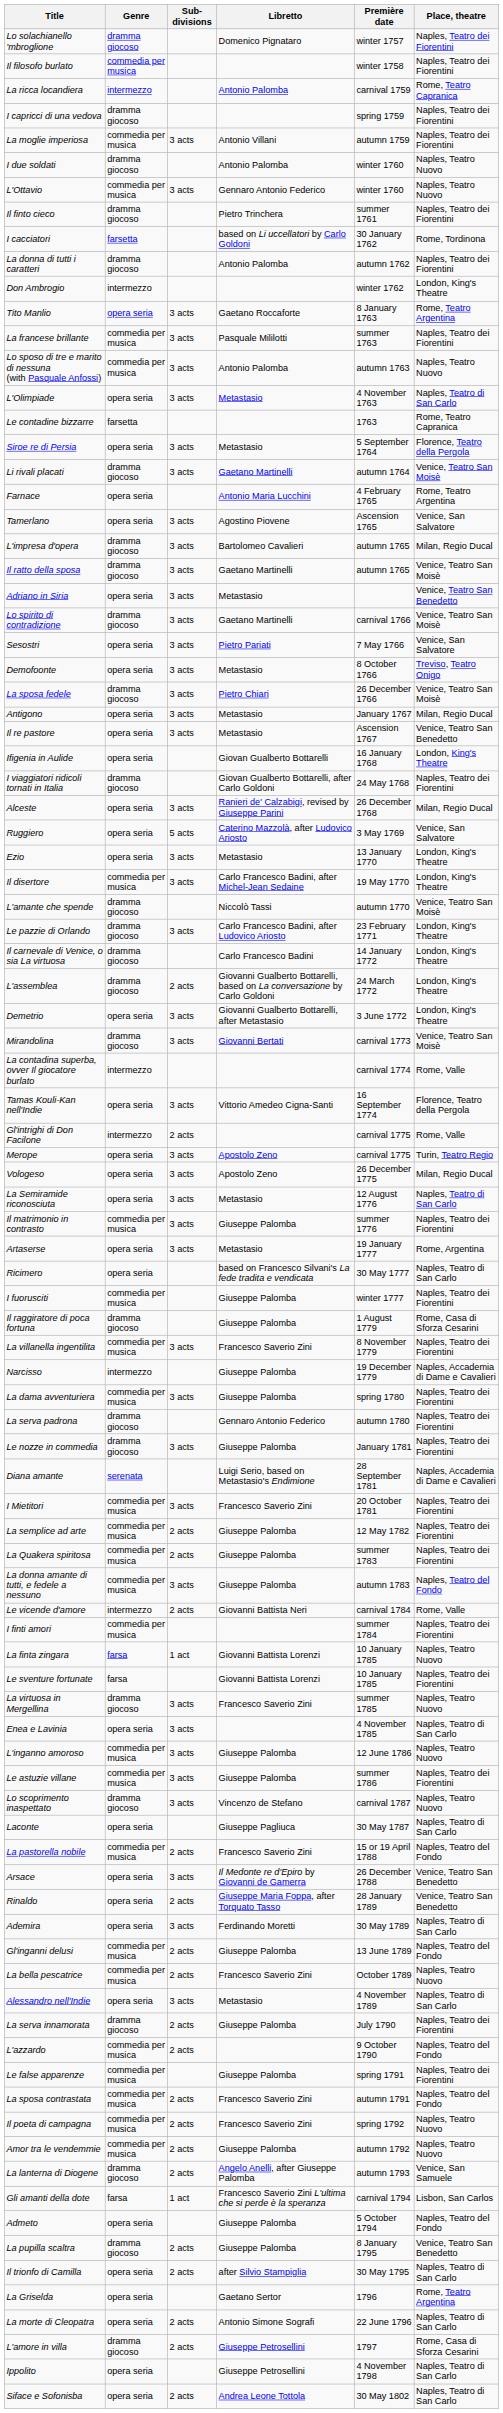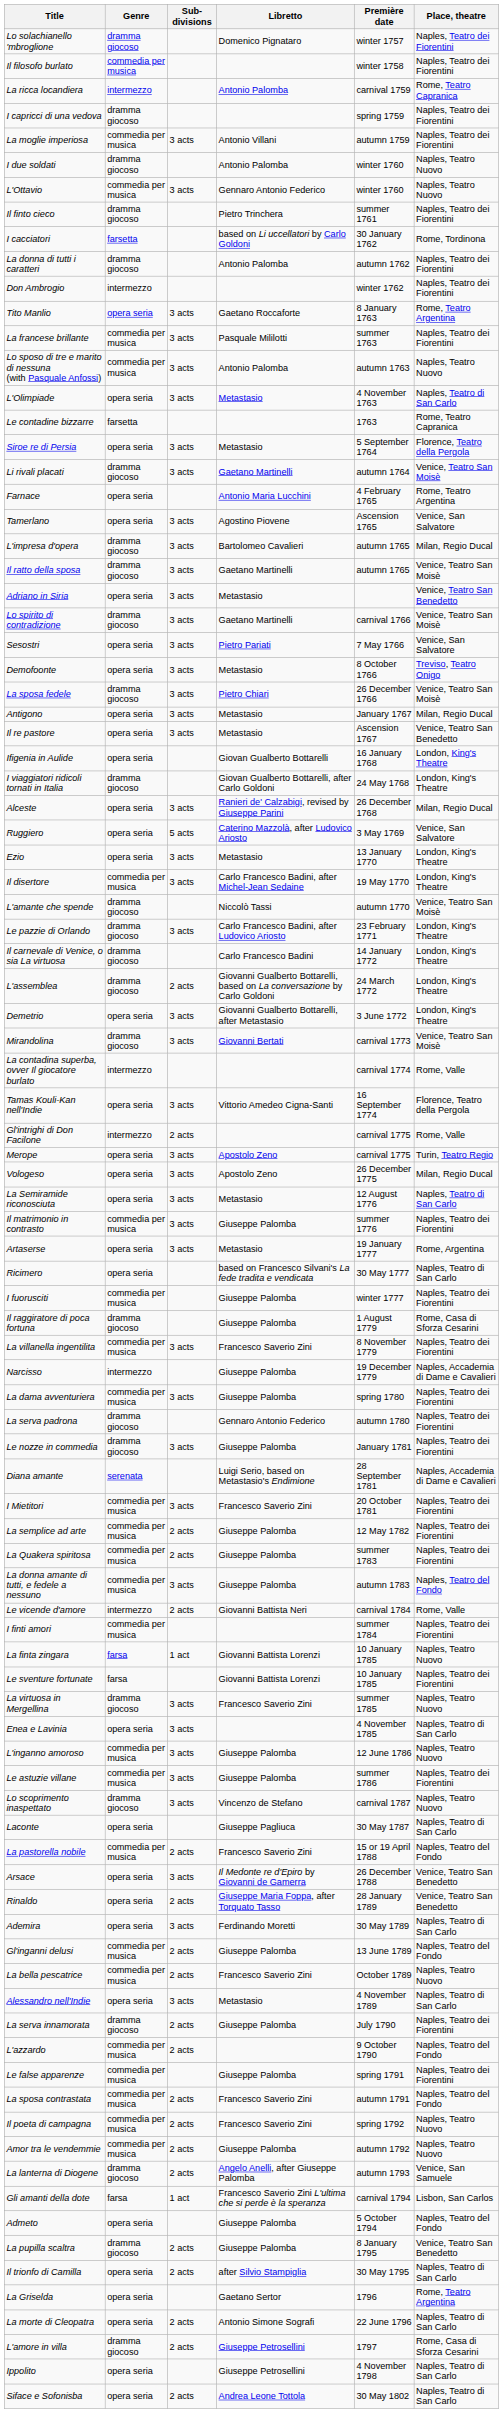Don Ambrogio | Place, theatre: London, King's Theatre -> Naples, Teatro dei Fiorentini
I viaggiatori ridicoli tornati in Italia | Place, theatre: Naples, Teatro dei Fiorentini -> London, King's Theatre
